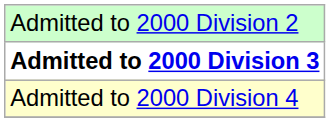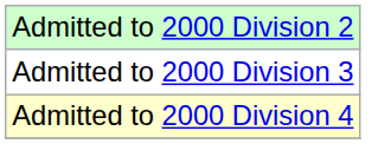row 2 | column 1: bold -> normal
